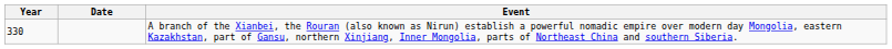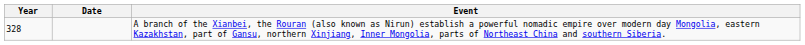row 2 | Year: 330 -> 328
